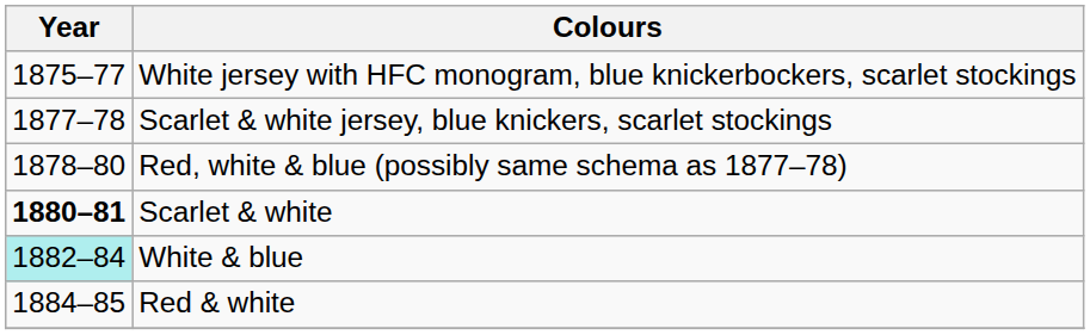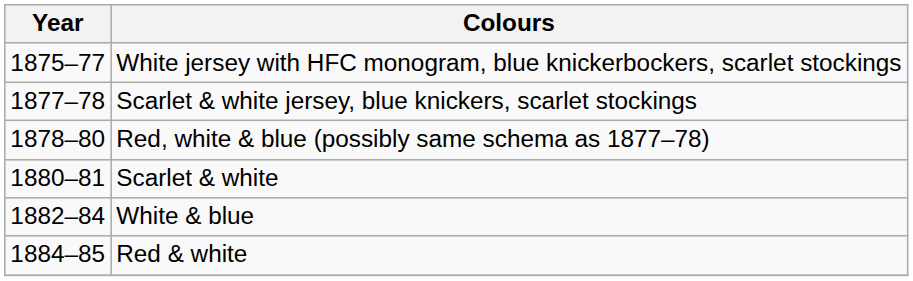Scarlet & white | Year: bold -> normal
White & blue | Year: paleturquoise background -> no background
